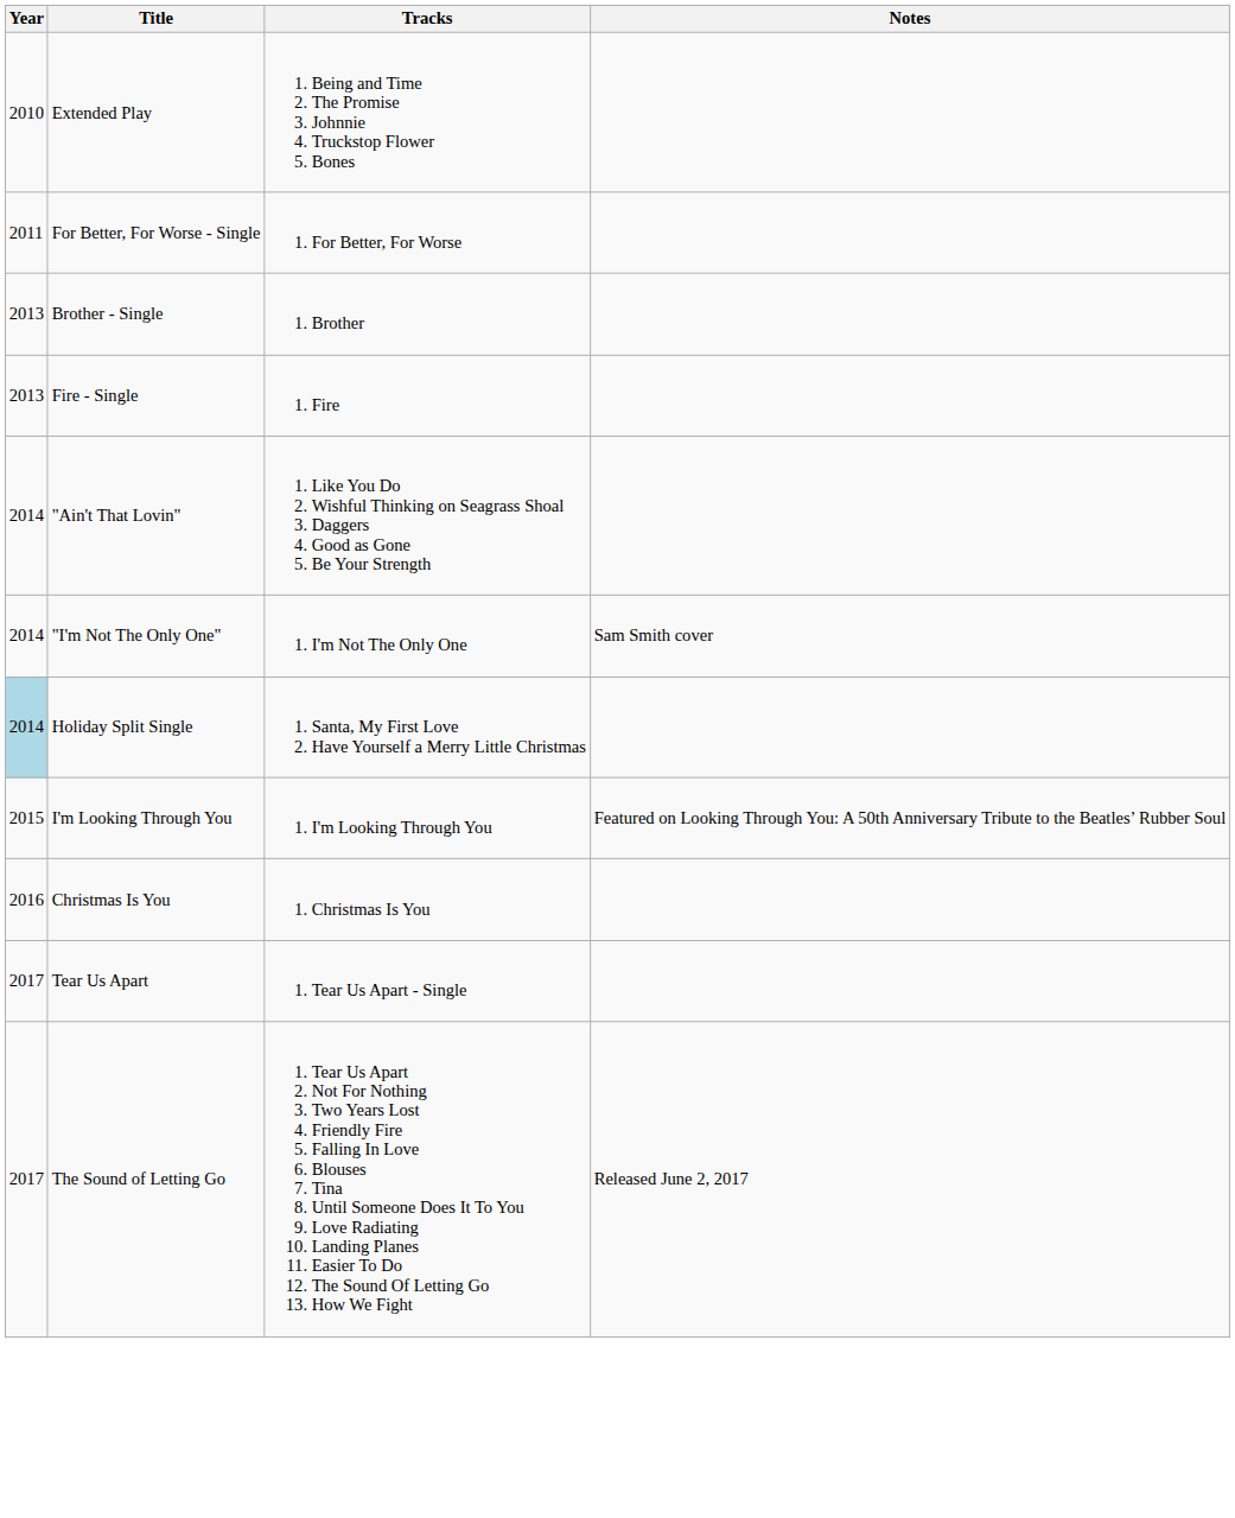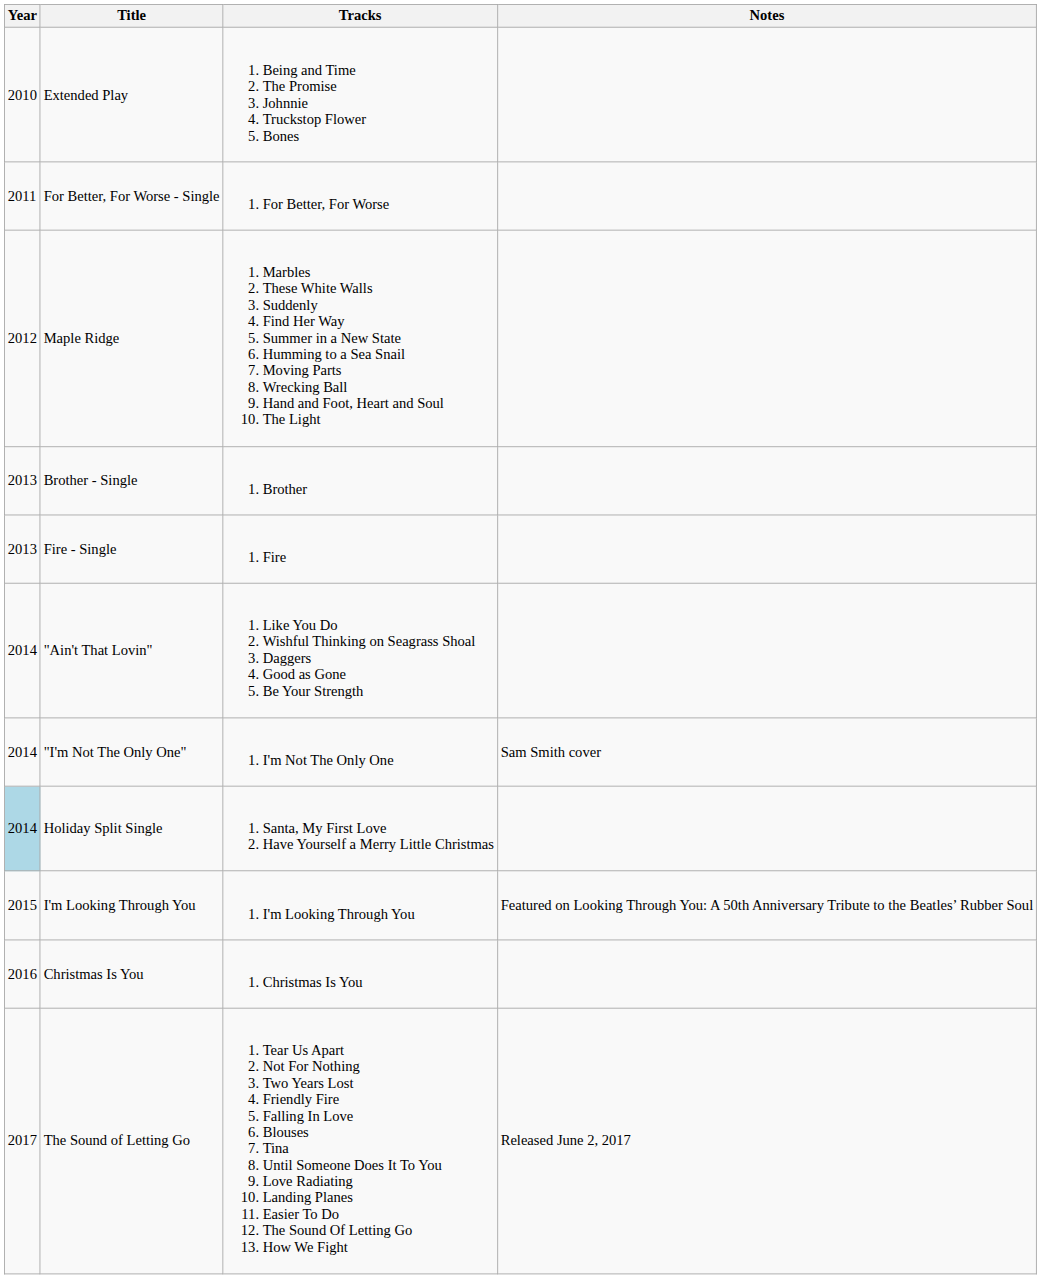+ row: 2012 | Maple Ridge | Marbles These White Walls Suddenly Find Her Way Summer in a New State Humming to a Sea Snail Moving Parts Wrecking Ball Hand and Foot, Heart and Soul The Light
- row: 2017 | Tear Us Apart | Tear Us Apart - Single
